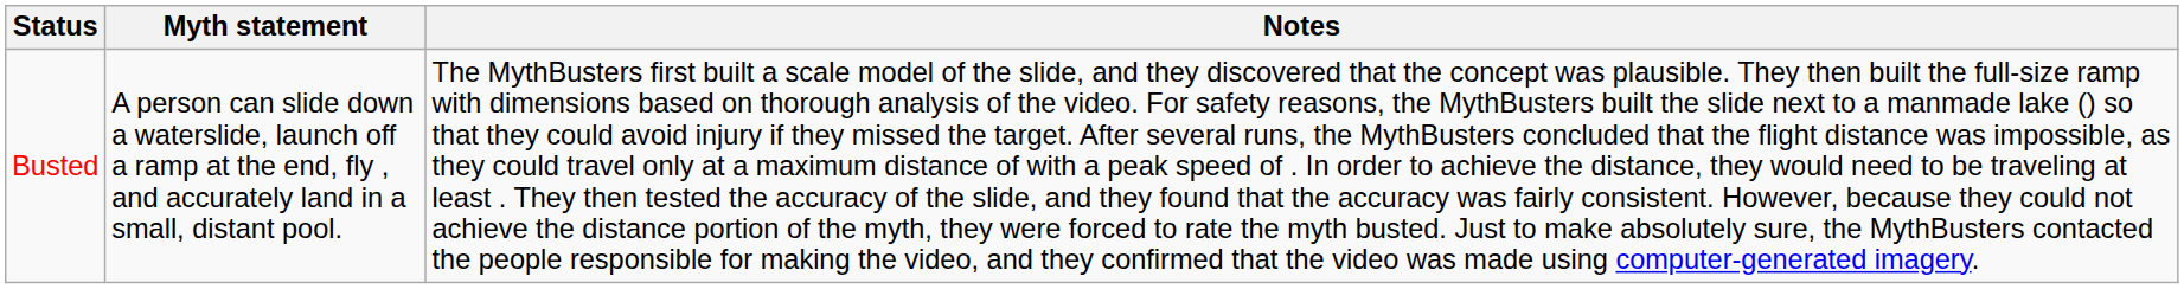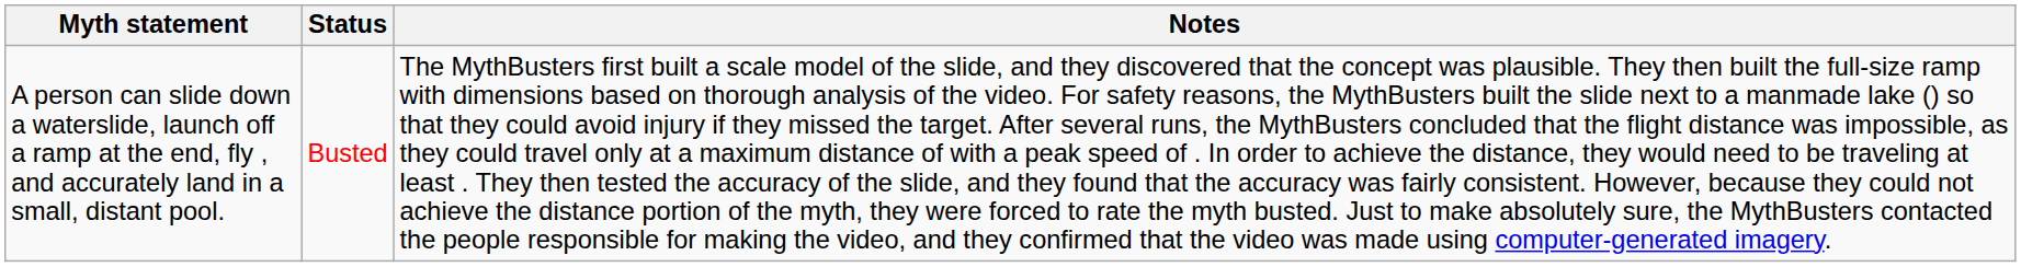columns swapped: Myth statement <-> Status
